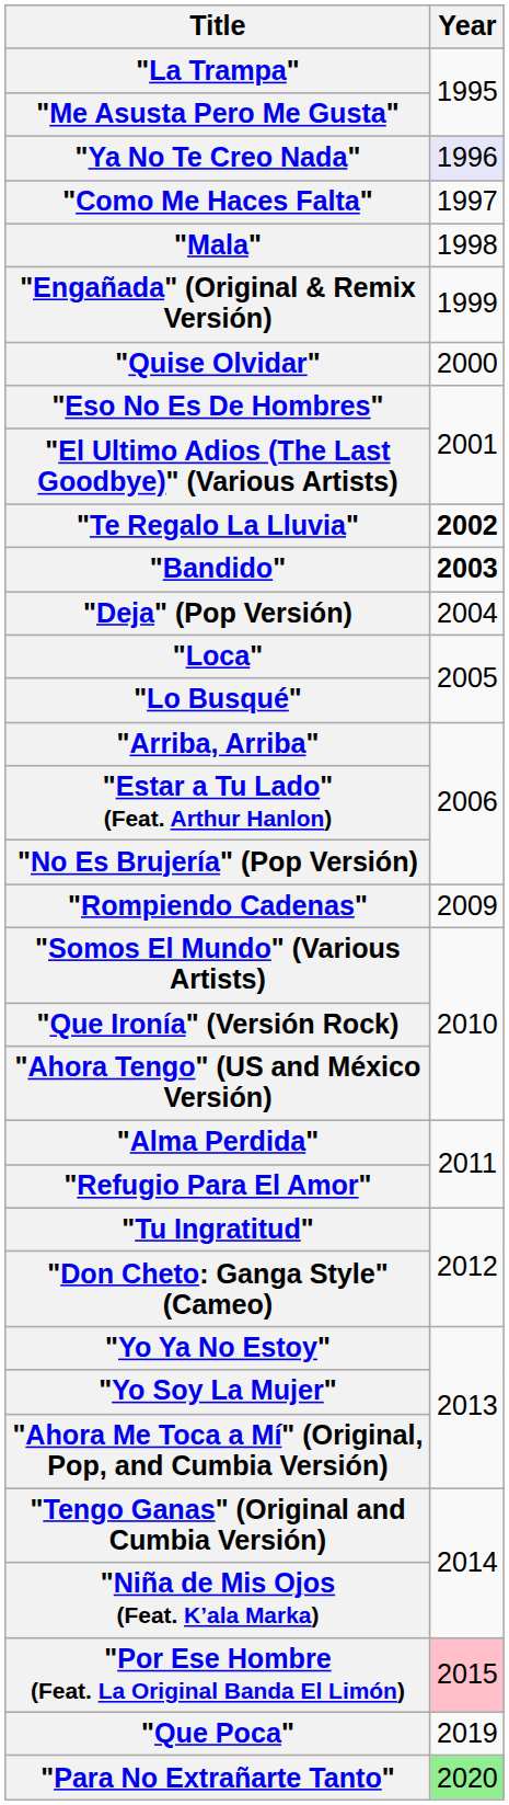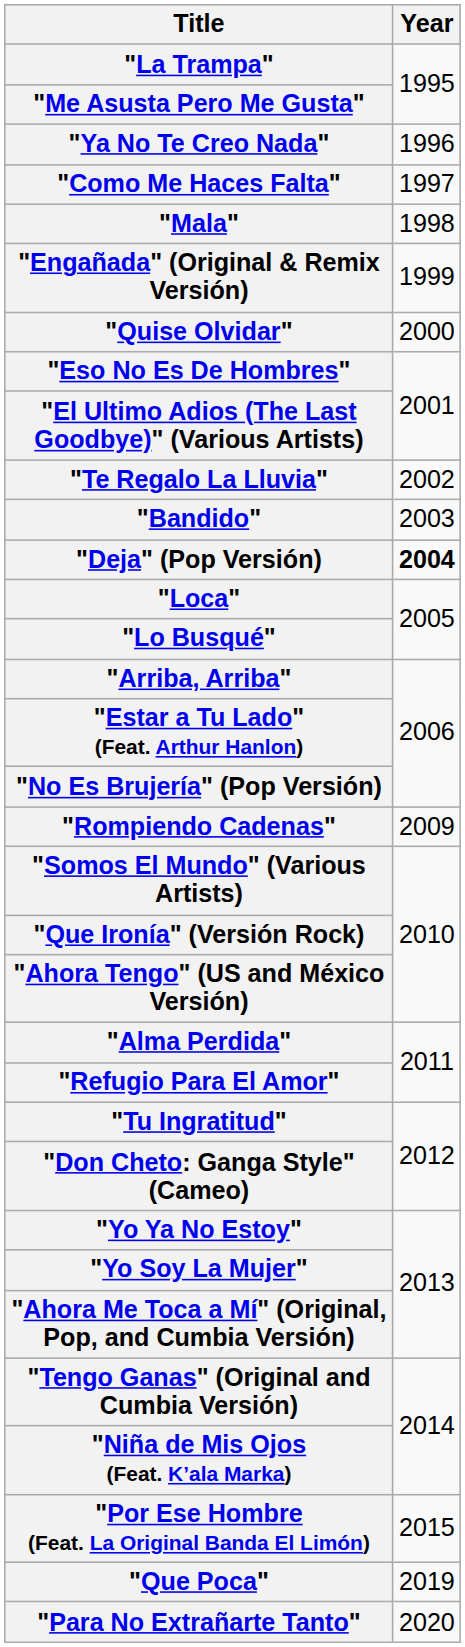"Ya No Te Creo Nada" | Year: lavender background -> no background
"Te Regalo La Lluvia" | Year: bold -> normal
"Bandido" | Year: bold -> normal
"Deja" (Pop Versión) | Year: normal -> bold
"Por Ese Hombre (Feat. La Original Banda El Limón) | Year: pink background -> no background
"Para No Extrañarte Tanto" | Year: lightgreen background -> no background
